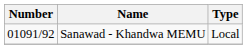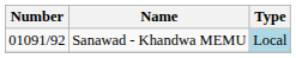Sanawad - Khandwa MEMU | Type: no background -> lightblue background
